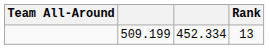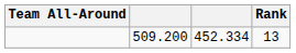row 2 | column 2: 509.199 -> 509.200
